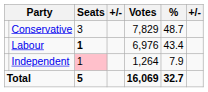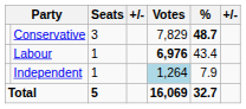Conservative | %: normal -> bold
Labour | Seats: bold -> normal
Labour | Votes: normal -> bold
Independent | Seats: pink background -> no background
Independent | Votes: no background -> lightblue background
